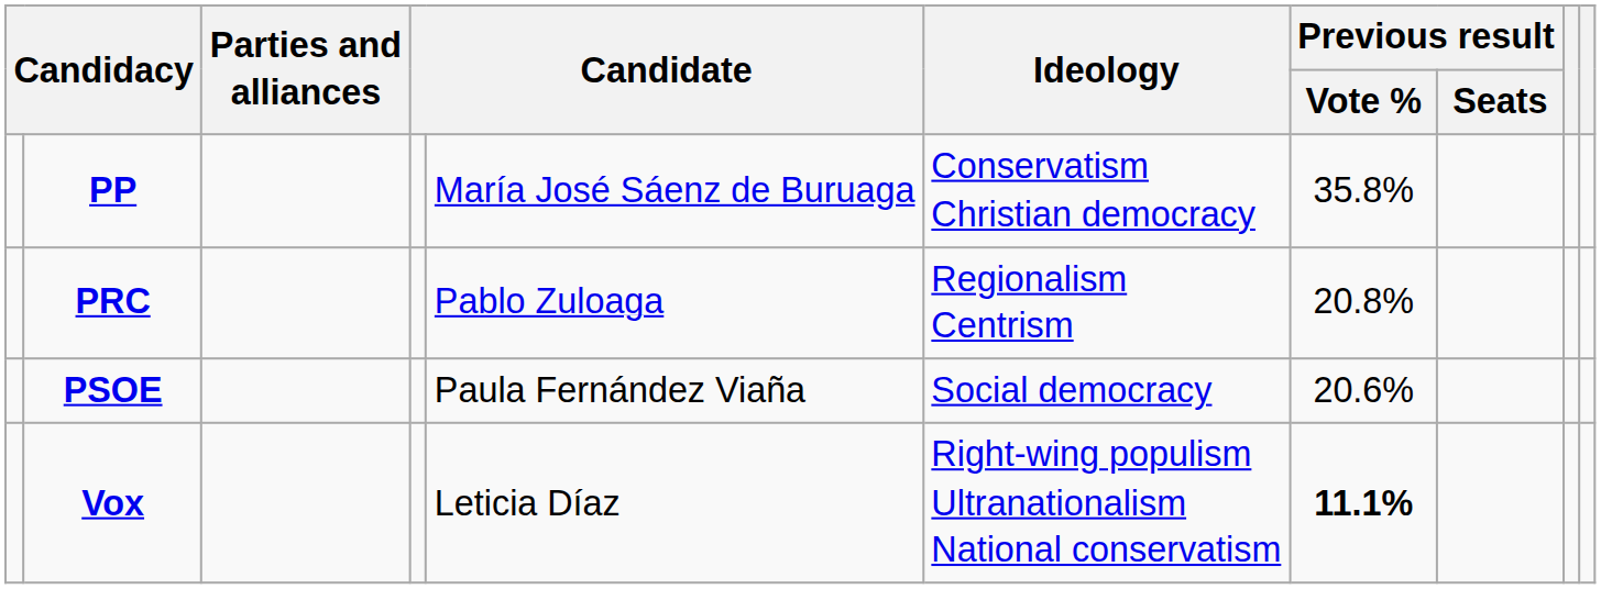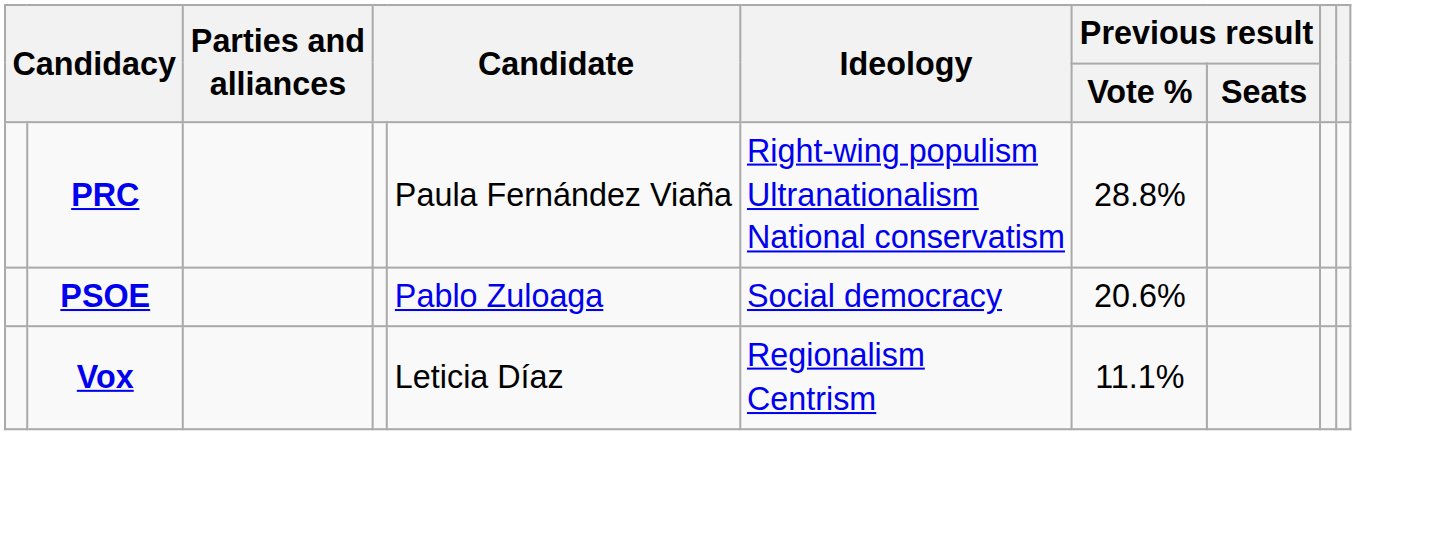- row: PP | María José Sáenz de Buruaga | Conservatism Christian democracy | 35.8%
PRC | column 5: Pablo Zuloaga -> Paula Fernández Viaña
PRC | Ideology: Regionalism Centrism -> Right-wing populism Ultranationalism National conservatism
PRC | Previous result / Vote %: 20.8% -> 28.8%
PSOE | column 5: Paula Fernández Viaña -> Pablo Zuloaga
Vox | Ideology: Right-wing populism Ultranationalism National conservatism -> Regionalism Centrism
Vox | Previous result / Vote %: bold -> normal
